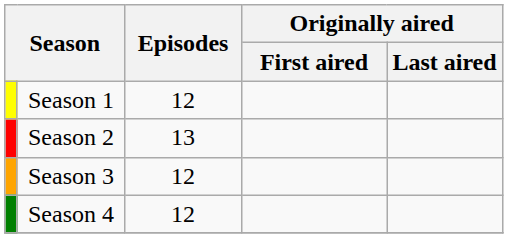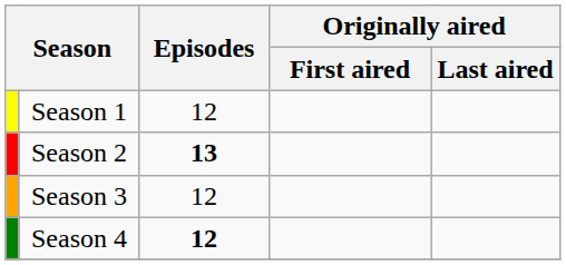Season 2 | Episodes: normal -> bold
Season 4 | Episodes: normal -> bold
